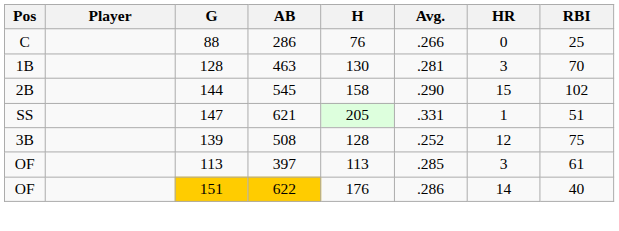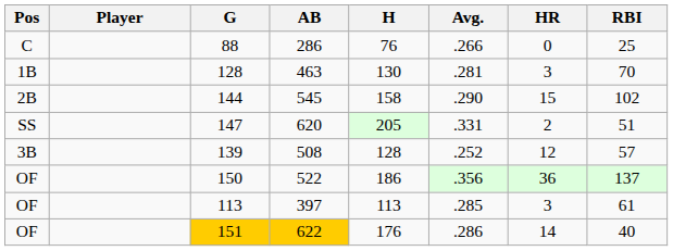147 | AB: 621 -> 620
147 | HR: 1 -> 2
139 | RBI: 75 -> 57
+ row: OF | 150 | 522 | 186 | .356 | 36 | 137
